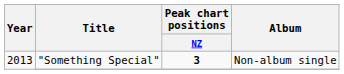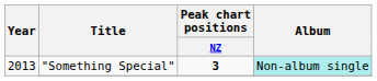"Something Special" | Album: no background -> paleturquoise background
